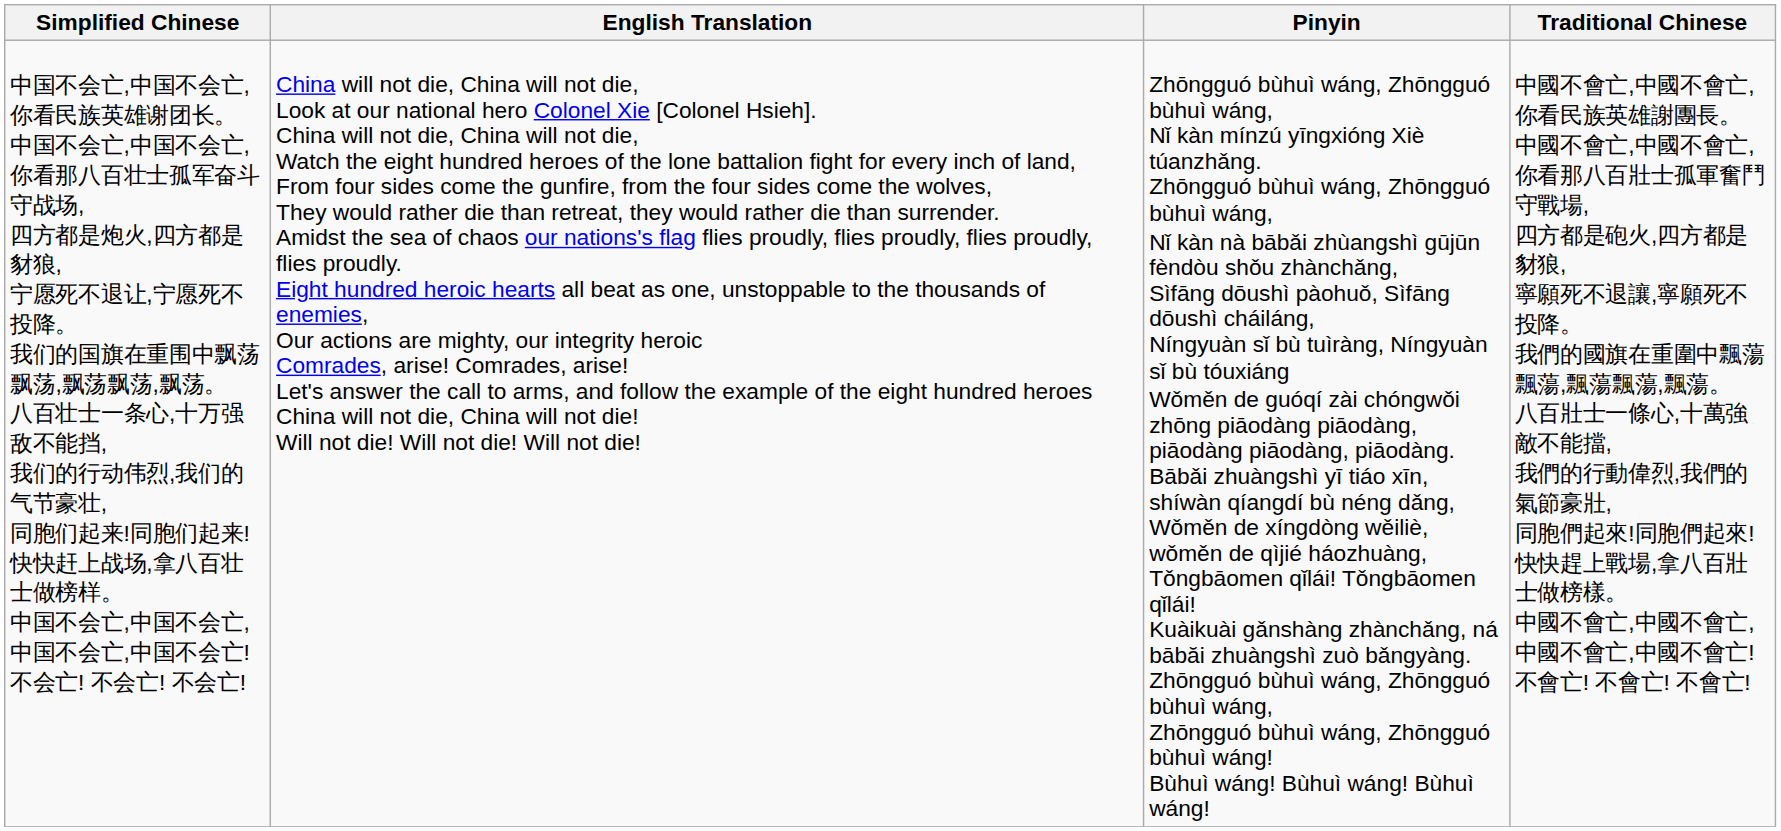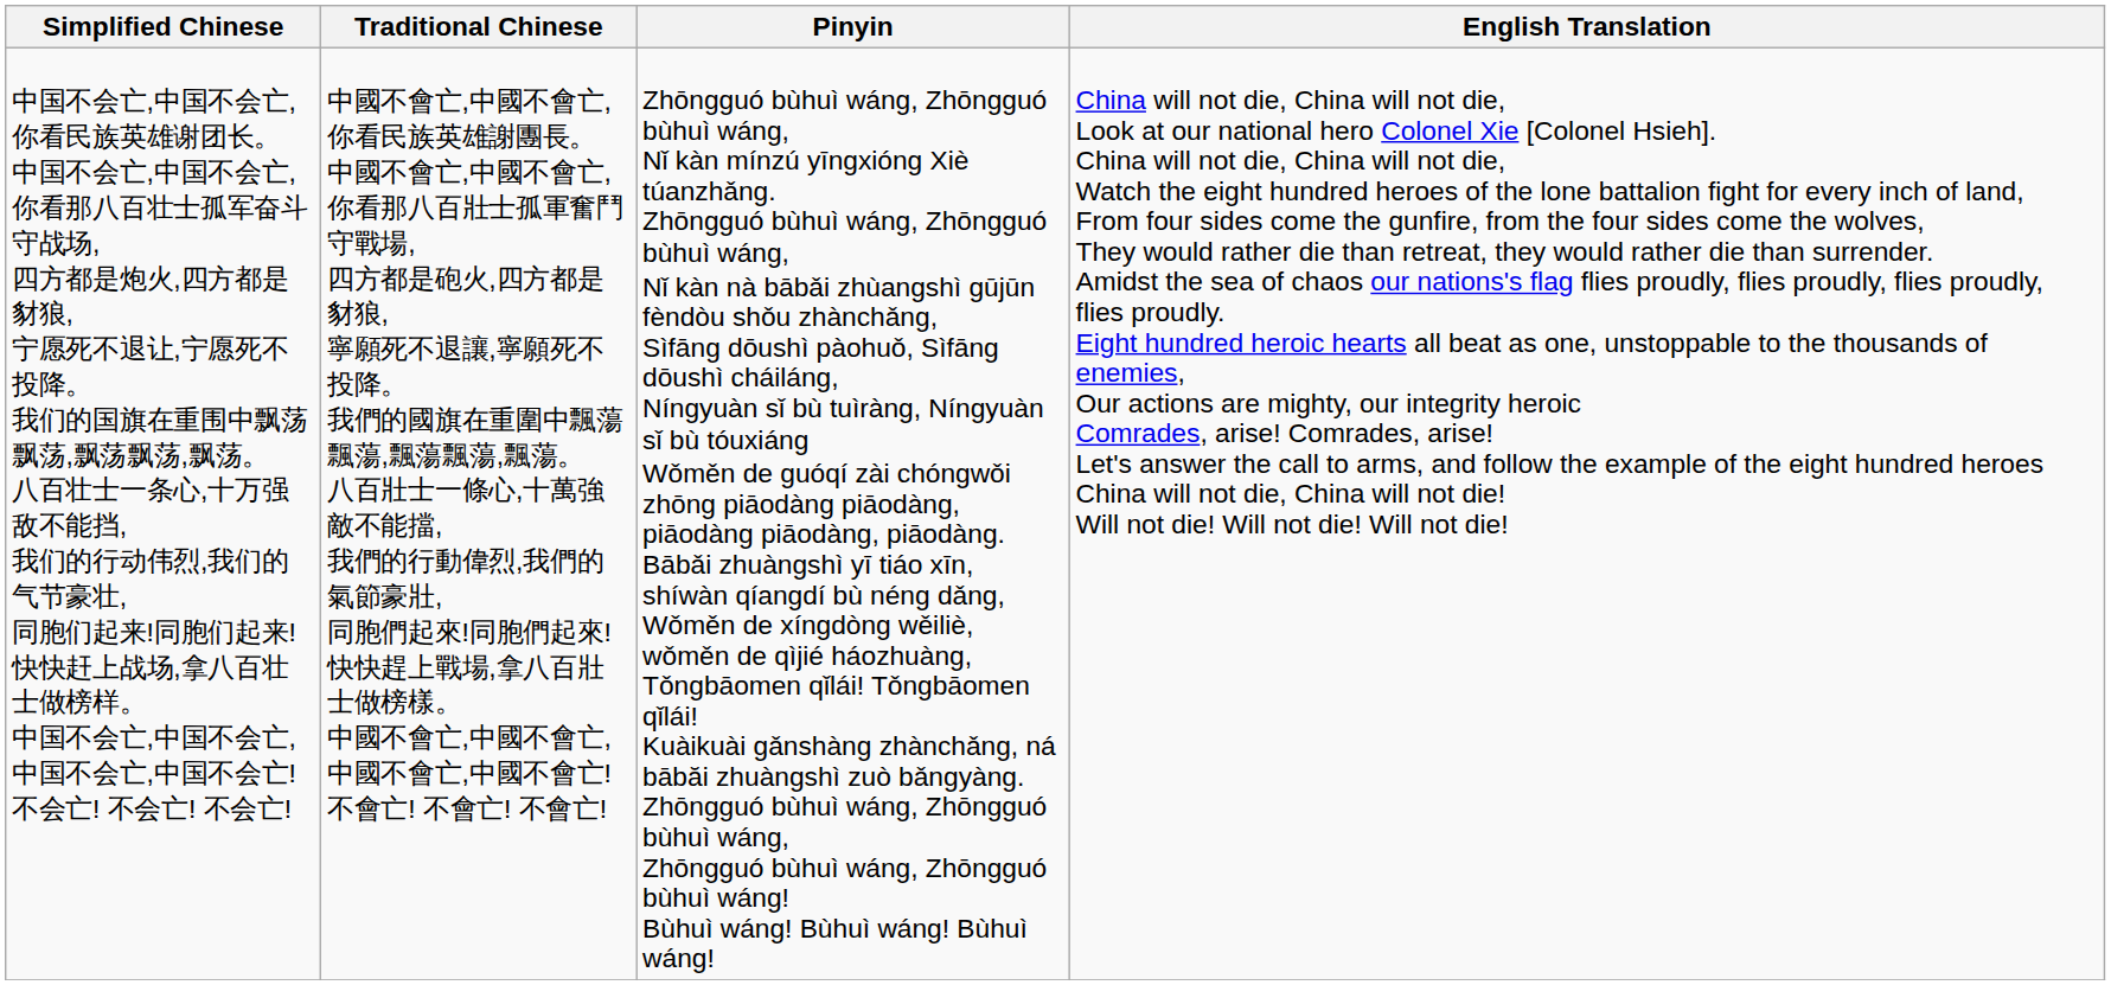columns swapped: Traditional Chinese <-> English Translation
